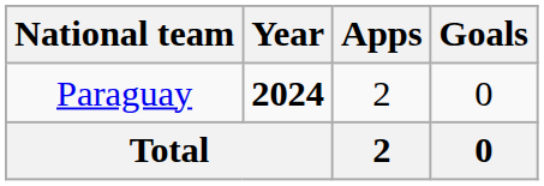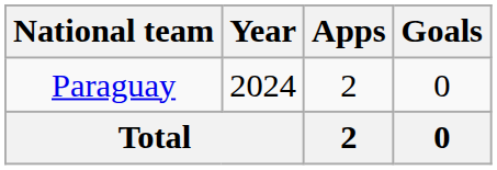Paraguay | Year: bold -> normal
